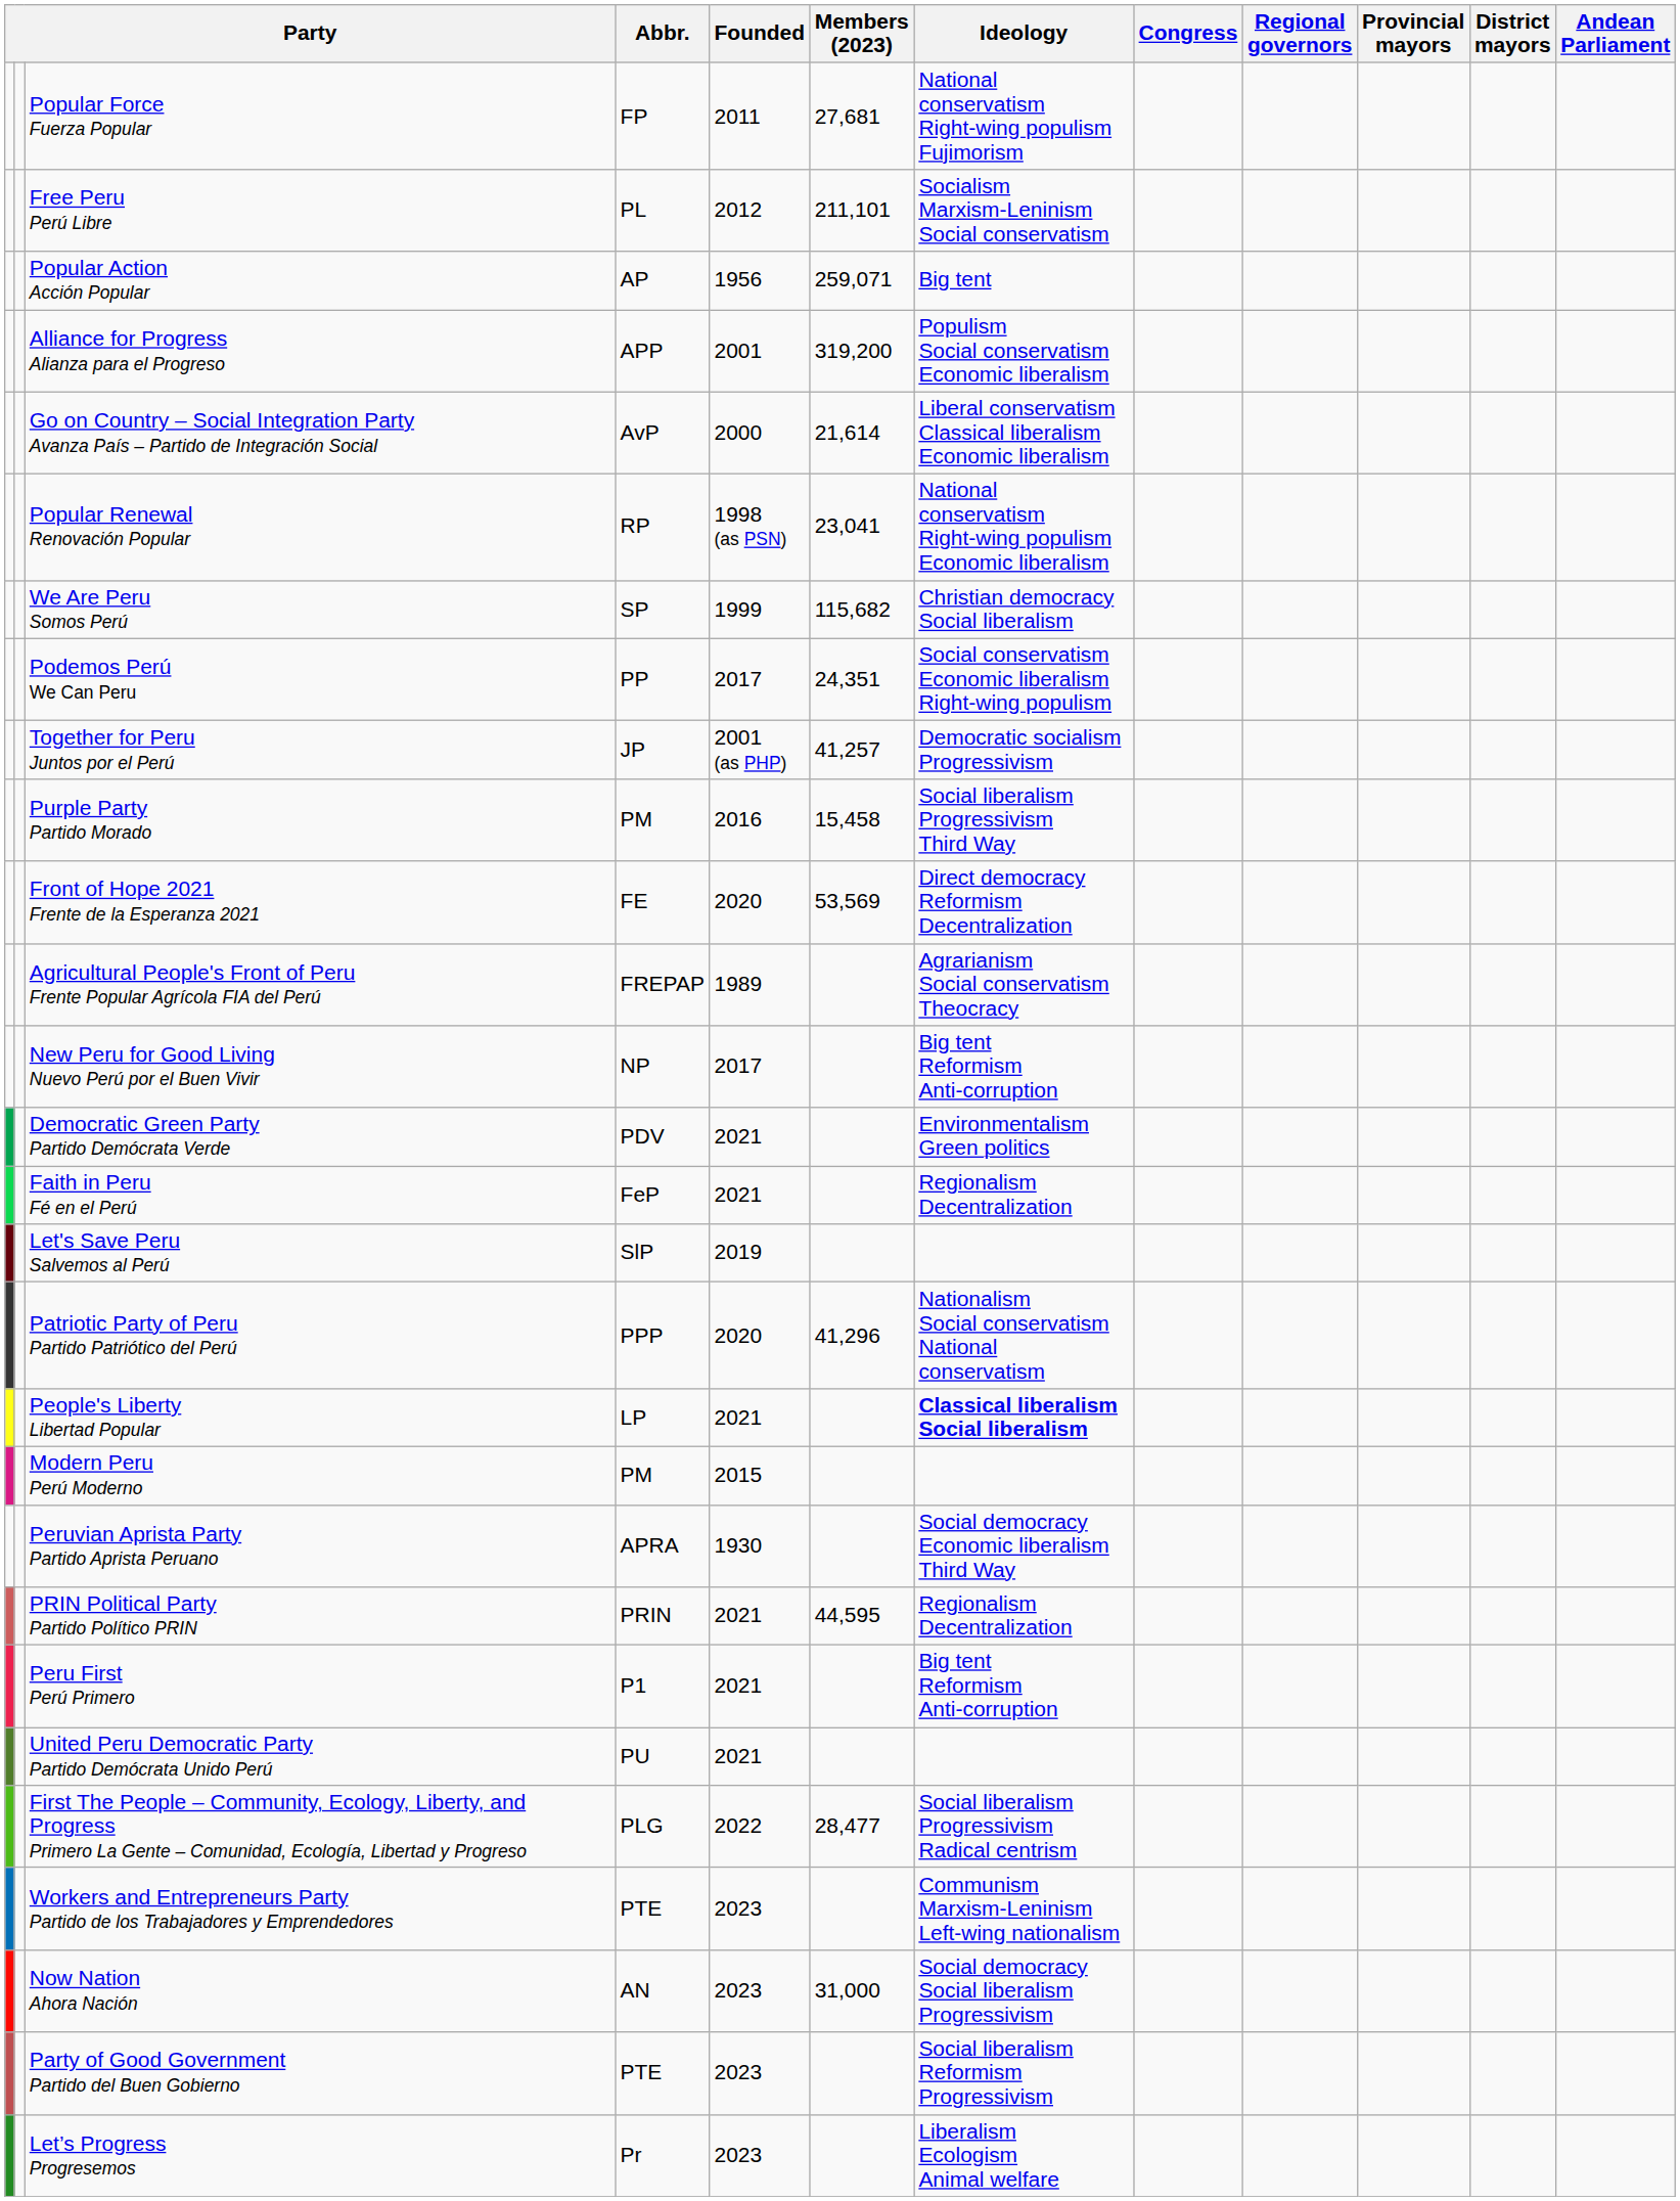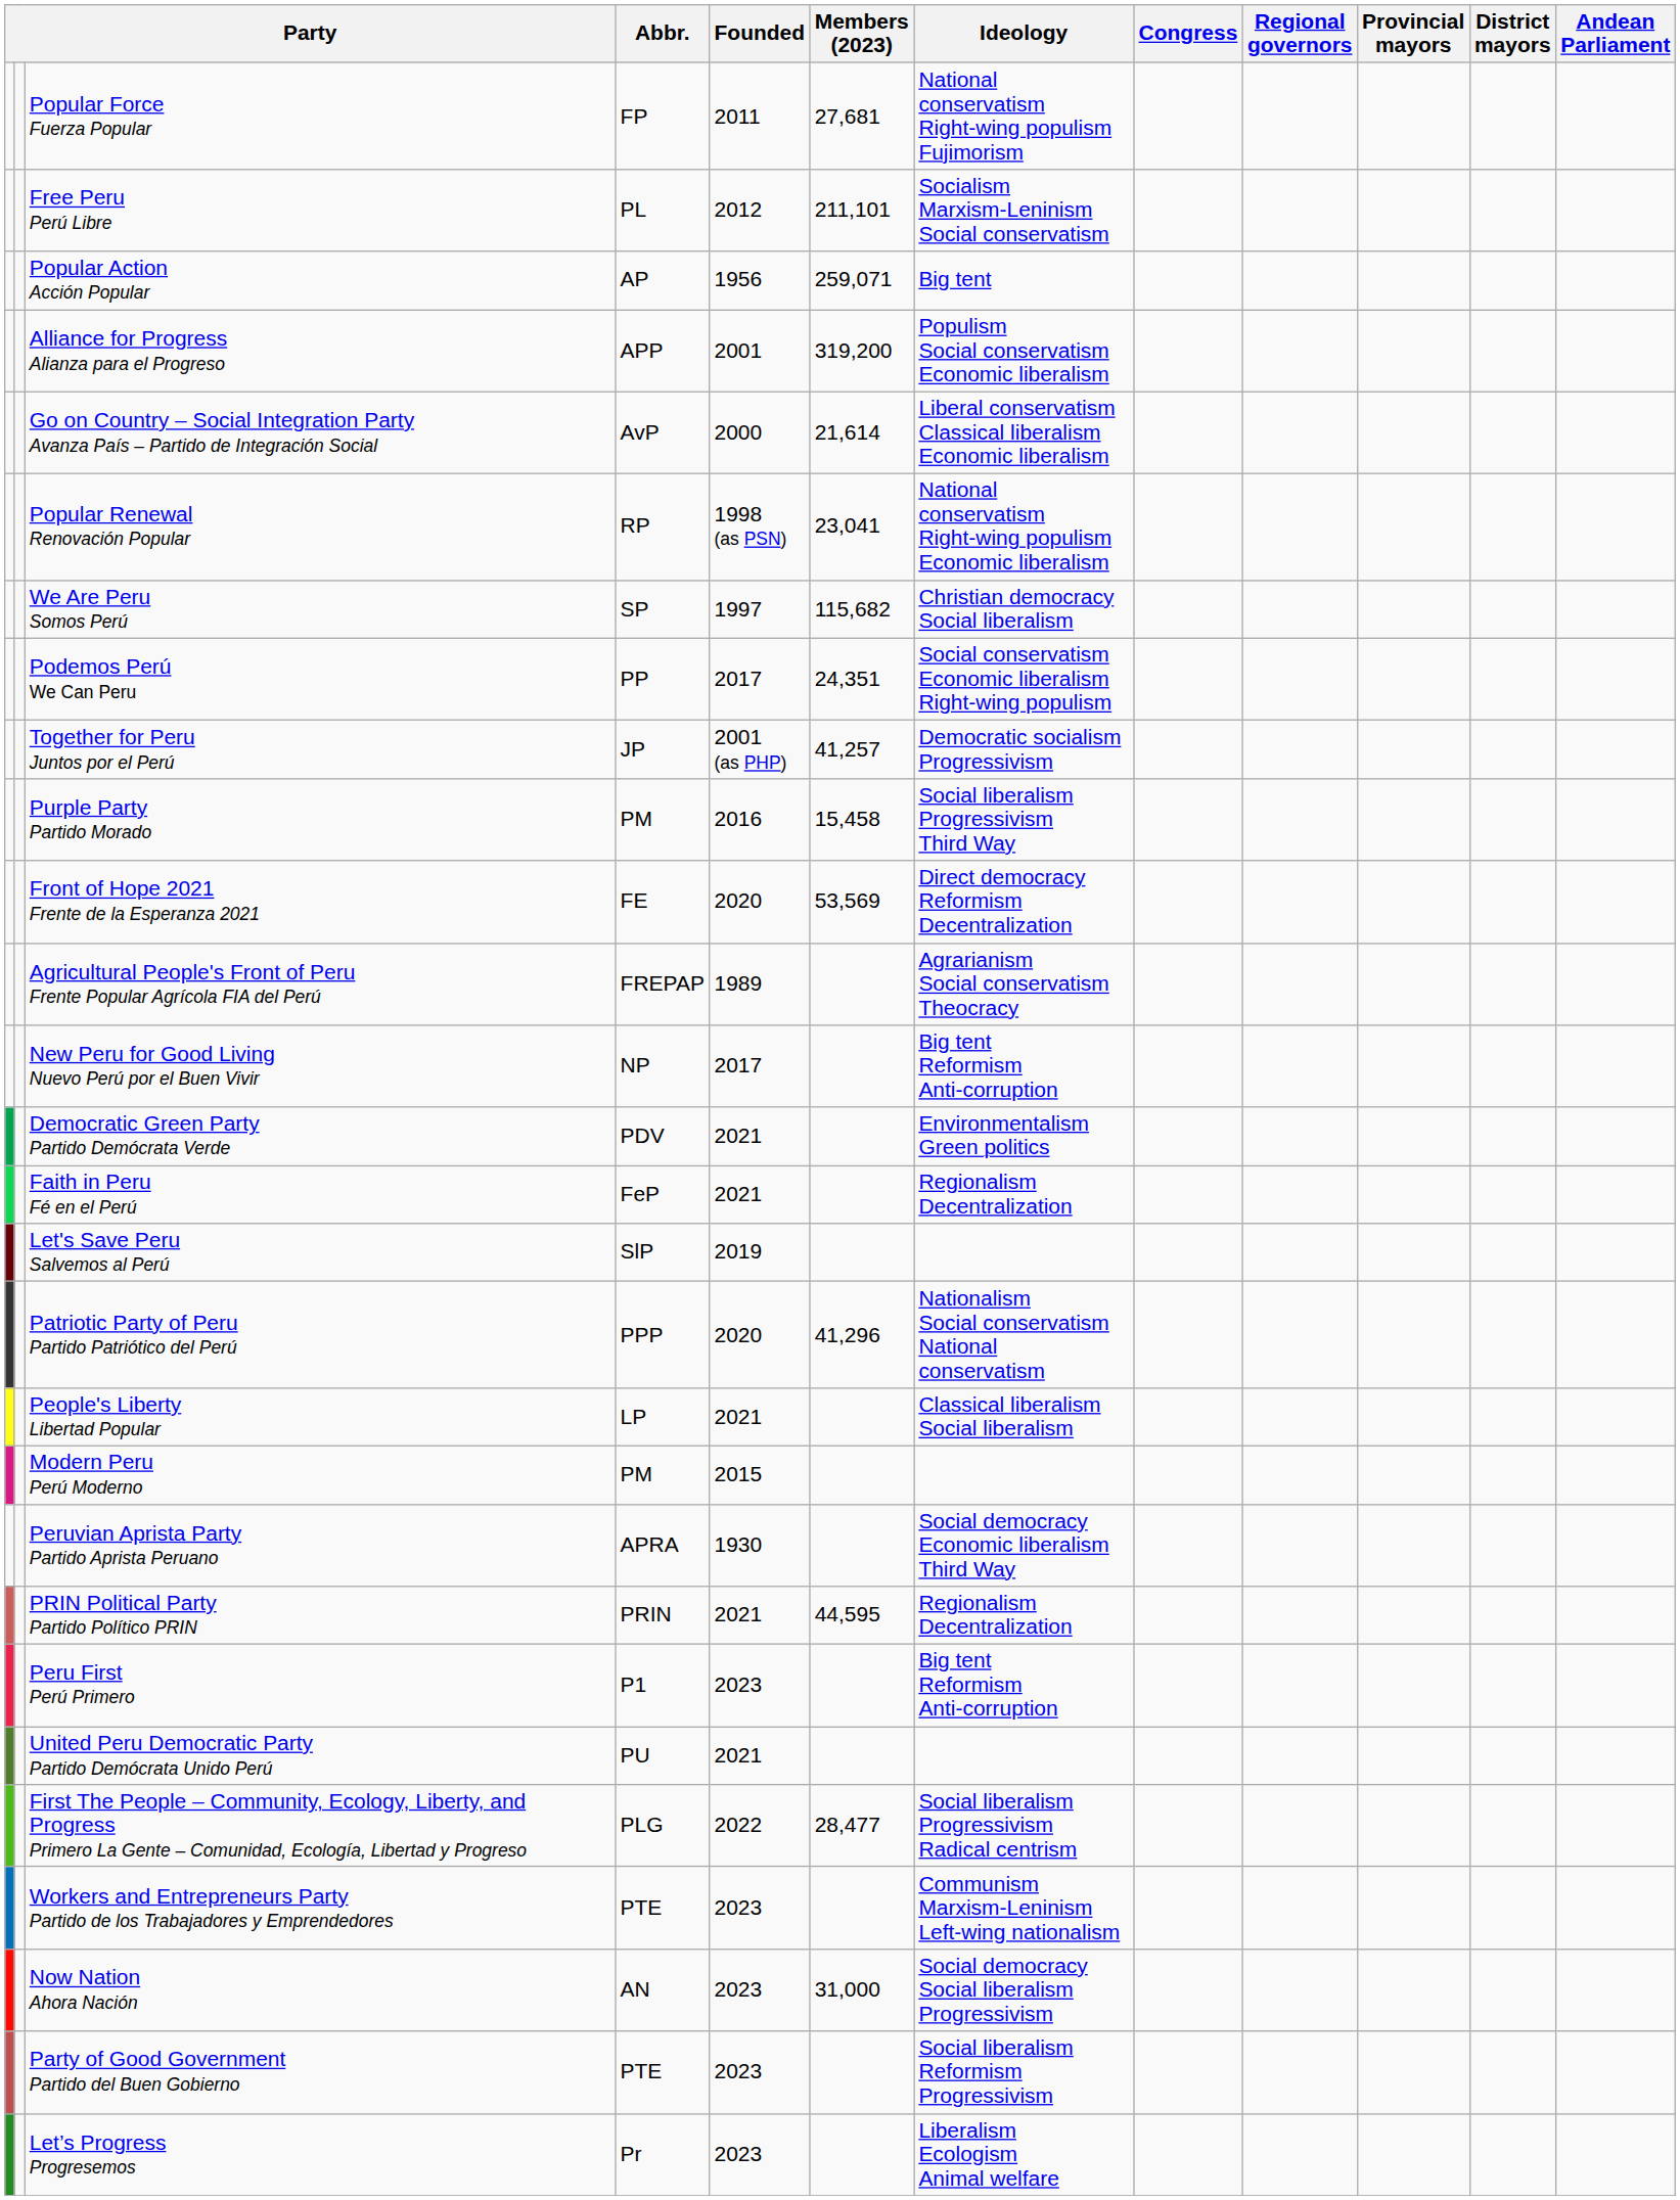We Are Peru Somos Perú | Founded: 1999 -> 1997
People's Liberty Libertad Popular | Ideology: bold -> normal
Peru First Perú Primero | Founded: 2021 -> 2023
